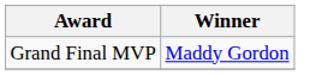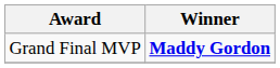Grand Final MVP | Winner: normal -> bold
